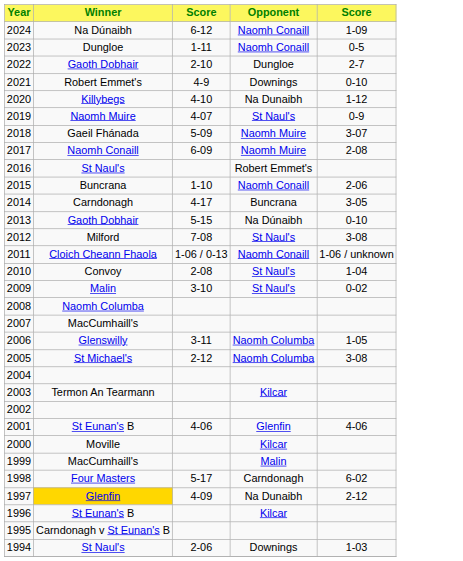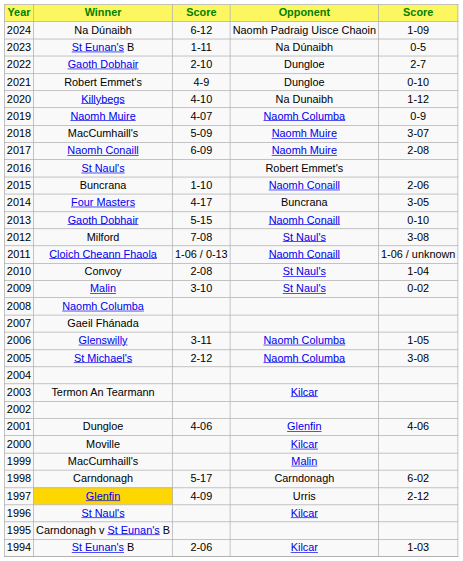2024 | Opponent: Naomh Conaill -> Naomh Padraig Uisce Chaoin
2023 | Winner: Dungloe -> St Eunan's B
2023 | Opponent: Naomh Conaill -> Na Dúnaibh
2021 | Opponent: Downings -> Dungloe
2019 | Opponent: St Naul's -> Naomh Columba
2018 | Winner: Gaeil Fhánada -> MacCumhaill's
2014 | Winner: Carndonagh -> Four Masters
2013 | Opponent: Na Dúnaibh -> Naomh Conaill
2007 | Winner: MacCumhaill's -> Gaeil Fhánada
2001 | Winner: St Eunan's B -> Dungloe
1998 | Winner: Four Masters -> Carndonagh
1997 | Opponent: Na Dunaibh -> Urris
1996 | Winner: St Eunan's B -> St Naul's
1994 | Winner: St Naul's -> St Eunan's B
1994 | Opponent: Downings -> Kilcar
